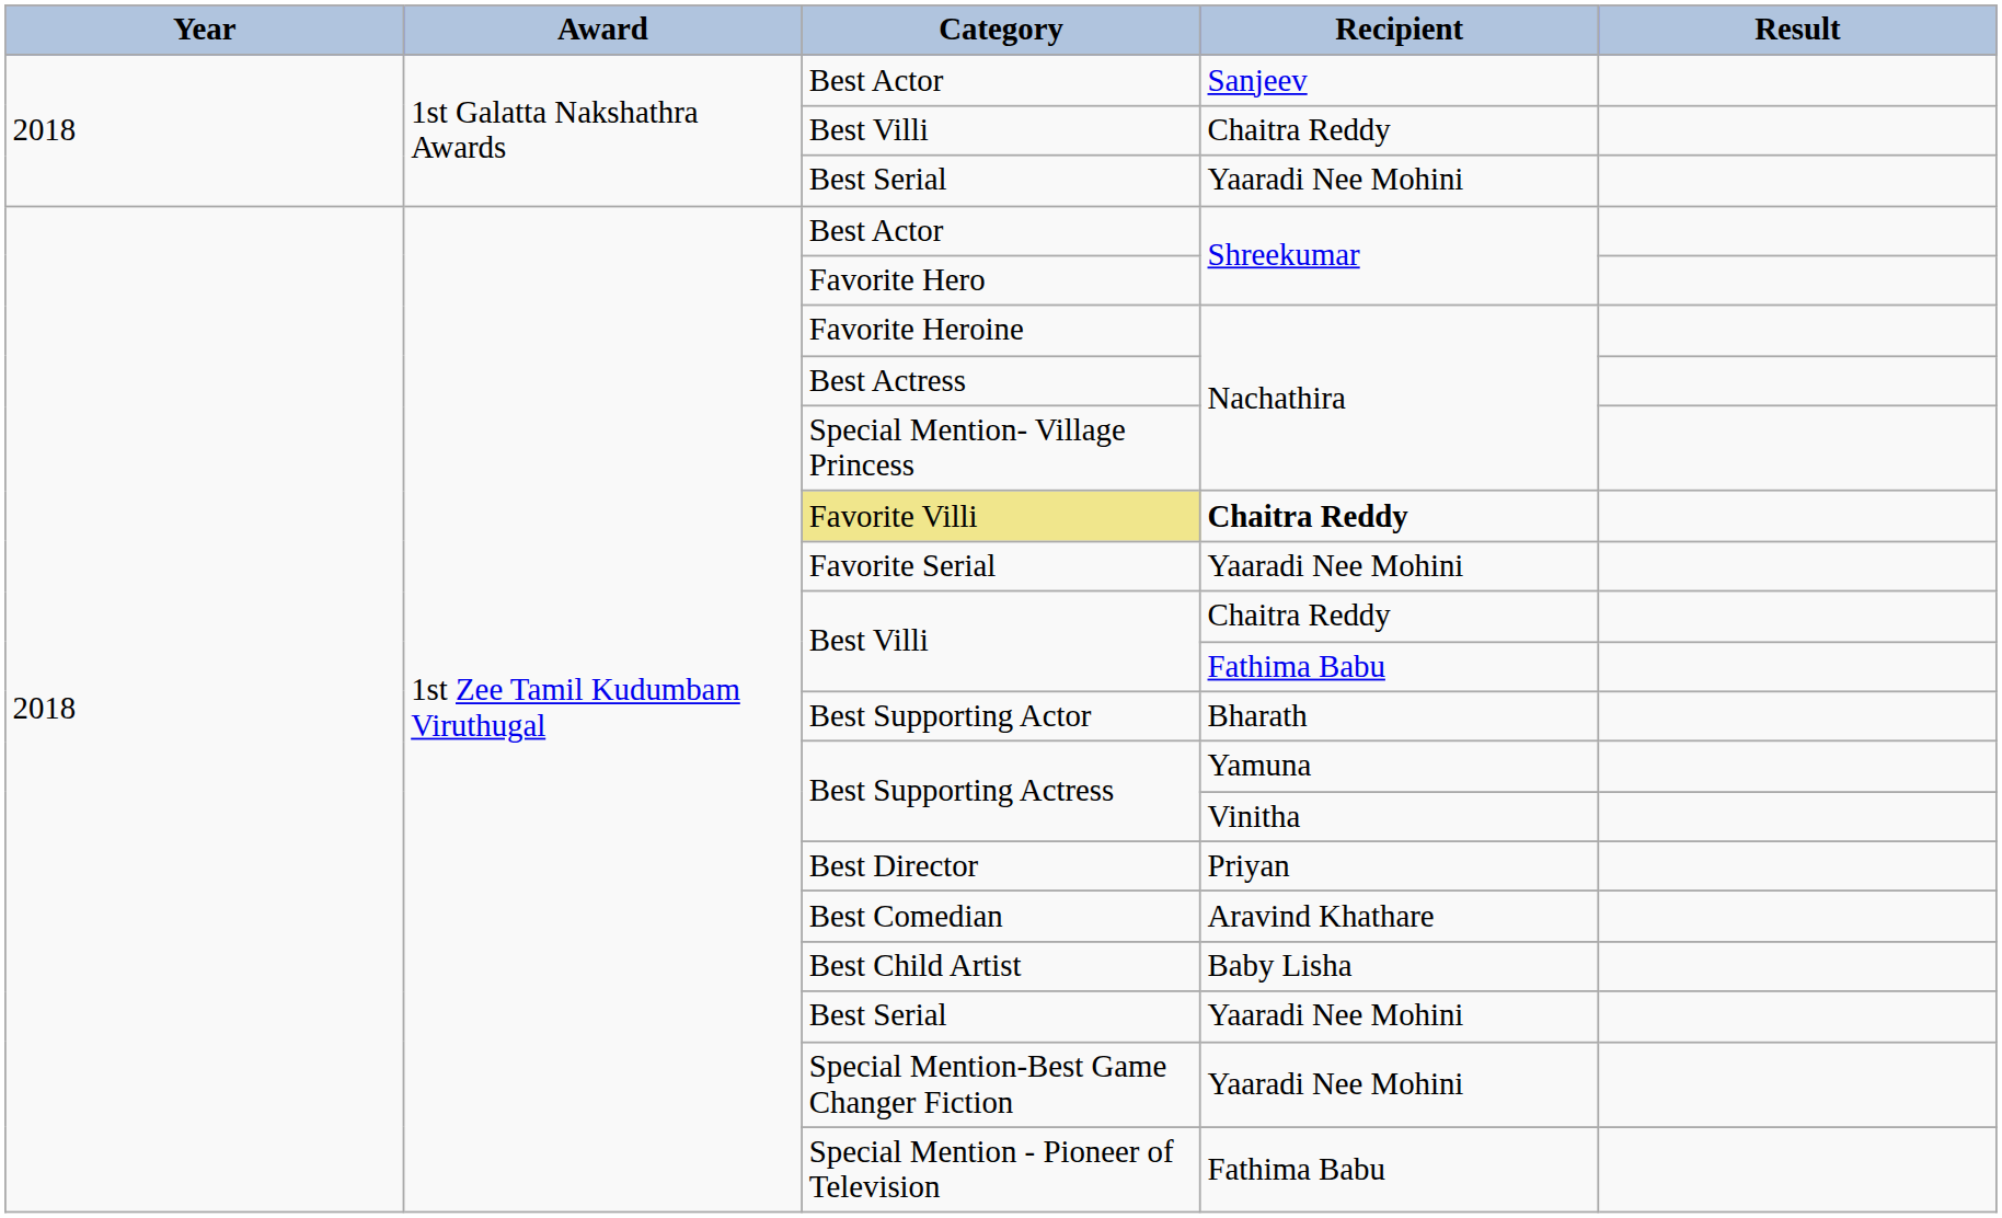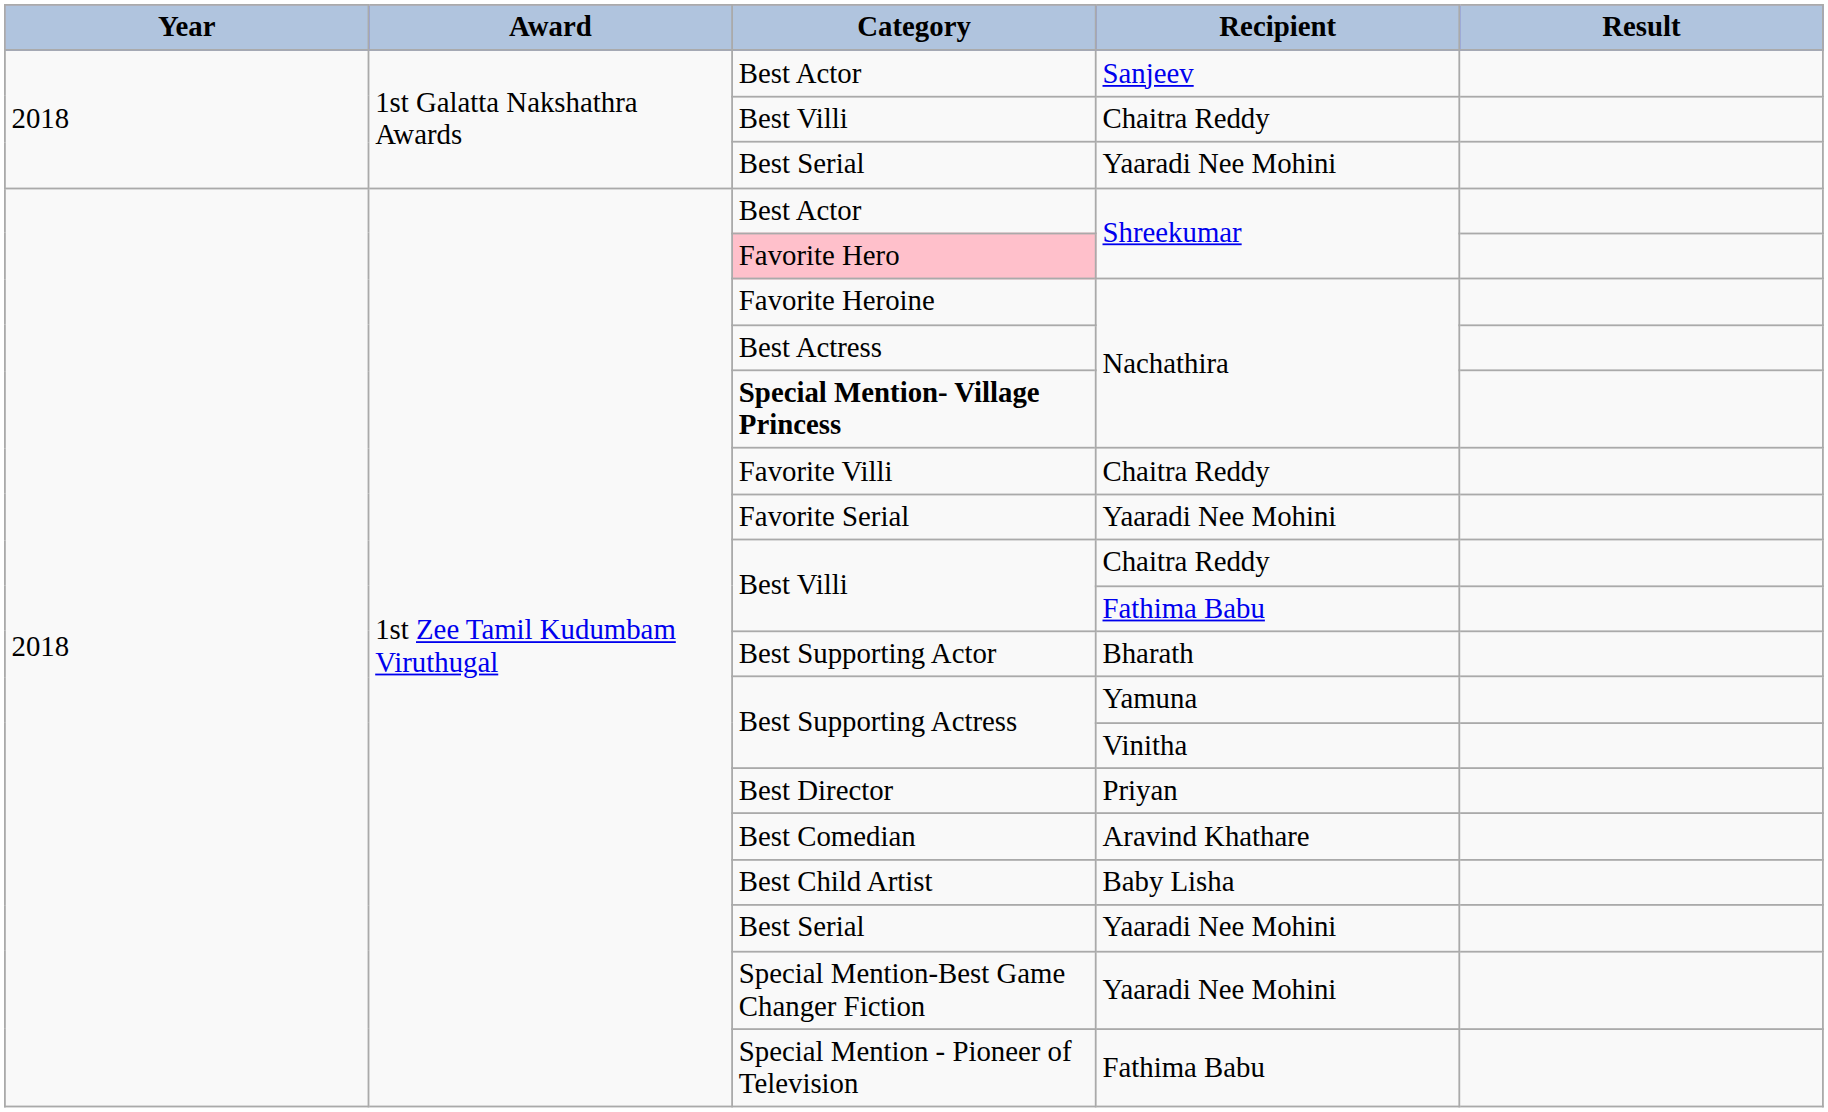Favorite Hero | Category: no background -> pink background
Special Mention- Village Princess | Category: normal -> bold
Favorite Villi | Category: khaki background -> no background
Favorite Villi | Recipient: bold -> normal
